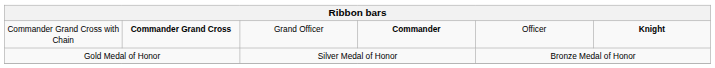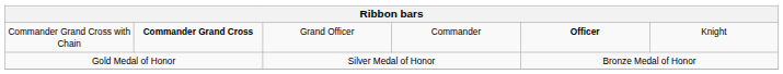Commander Grand Cross with Chain | column 4: bold -> normal
Commander Grand Cross with Chain | column 5: normal -> bold
Commander Grand Cross with Chain | column 6: bold -> normal
